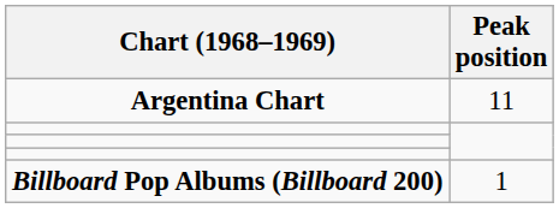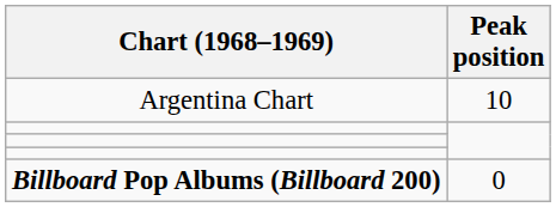row 2 | Chart (1968–1969): bold -> normal
row 2 | Peak position: 11 -> 10
row 6 | Peak position: 1 -> 0
